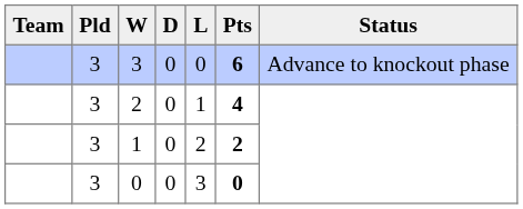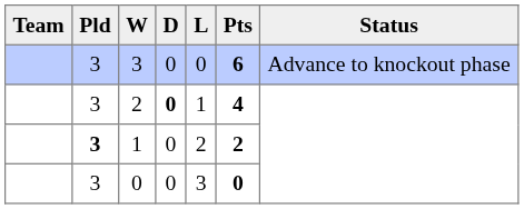row 3 | D: normal -> bold
row 4 | Pld: normal -> bold
